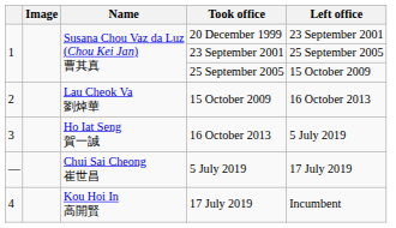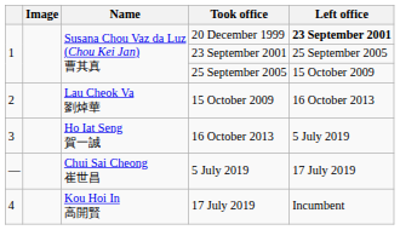20 December 1999 | Left office: normal -> bold
